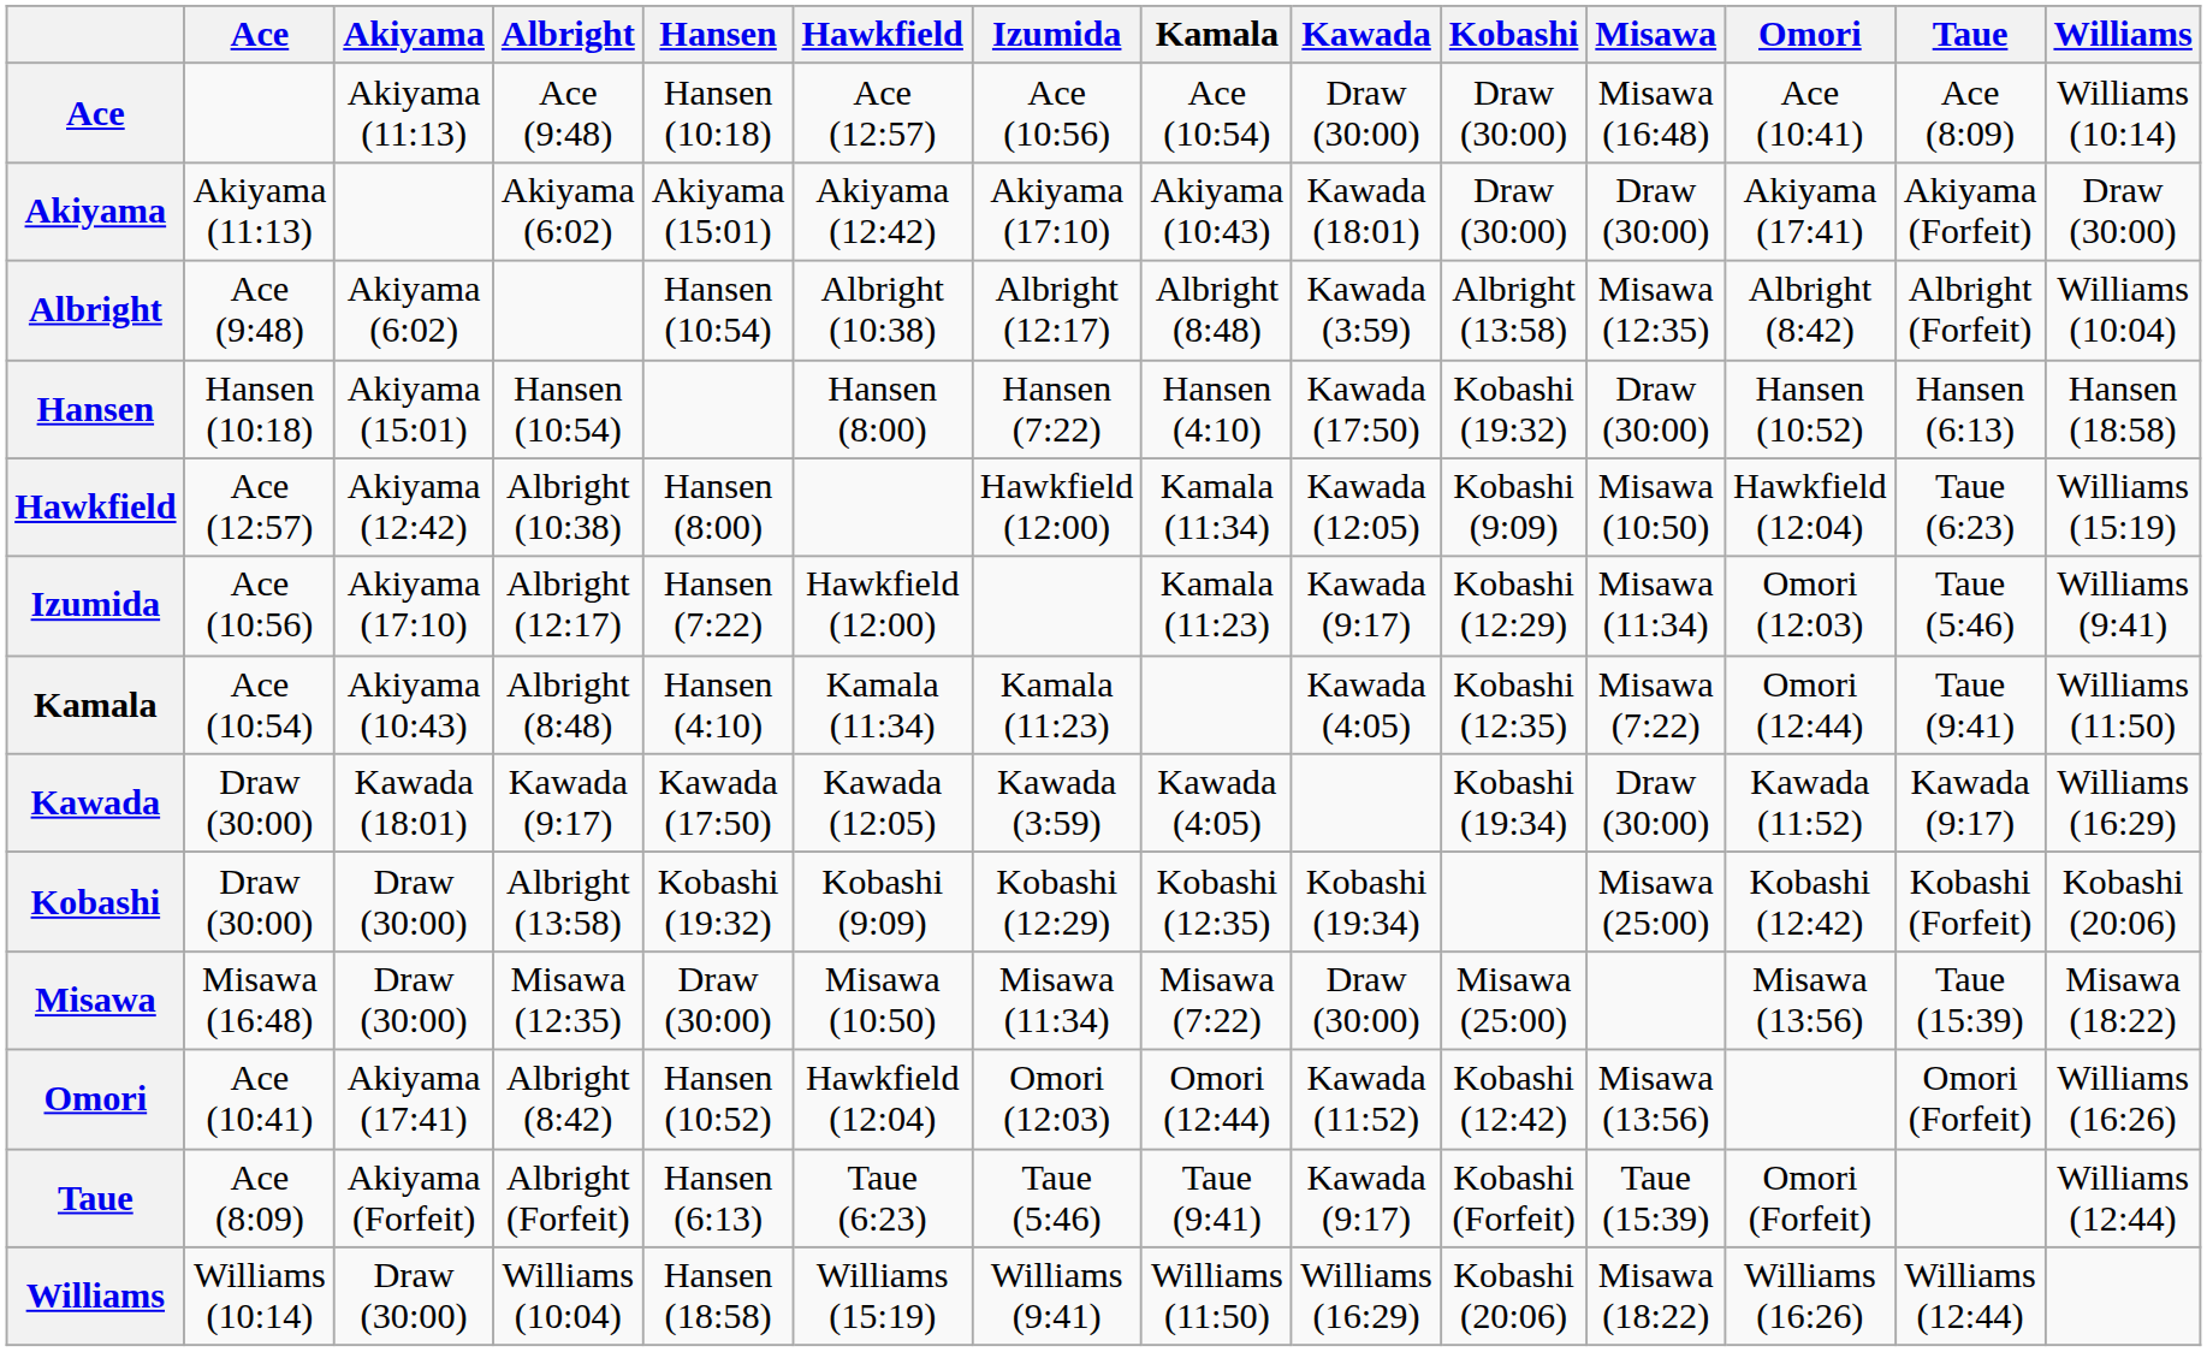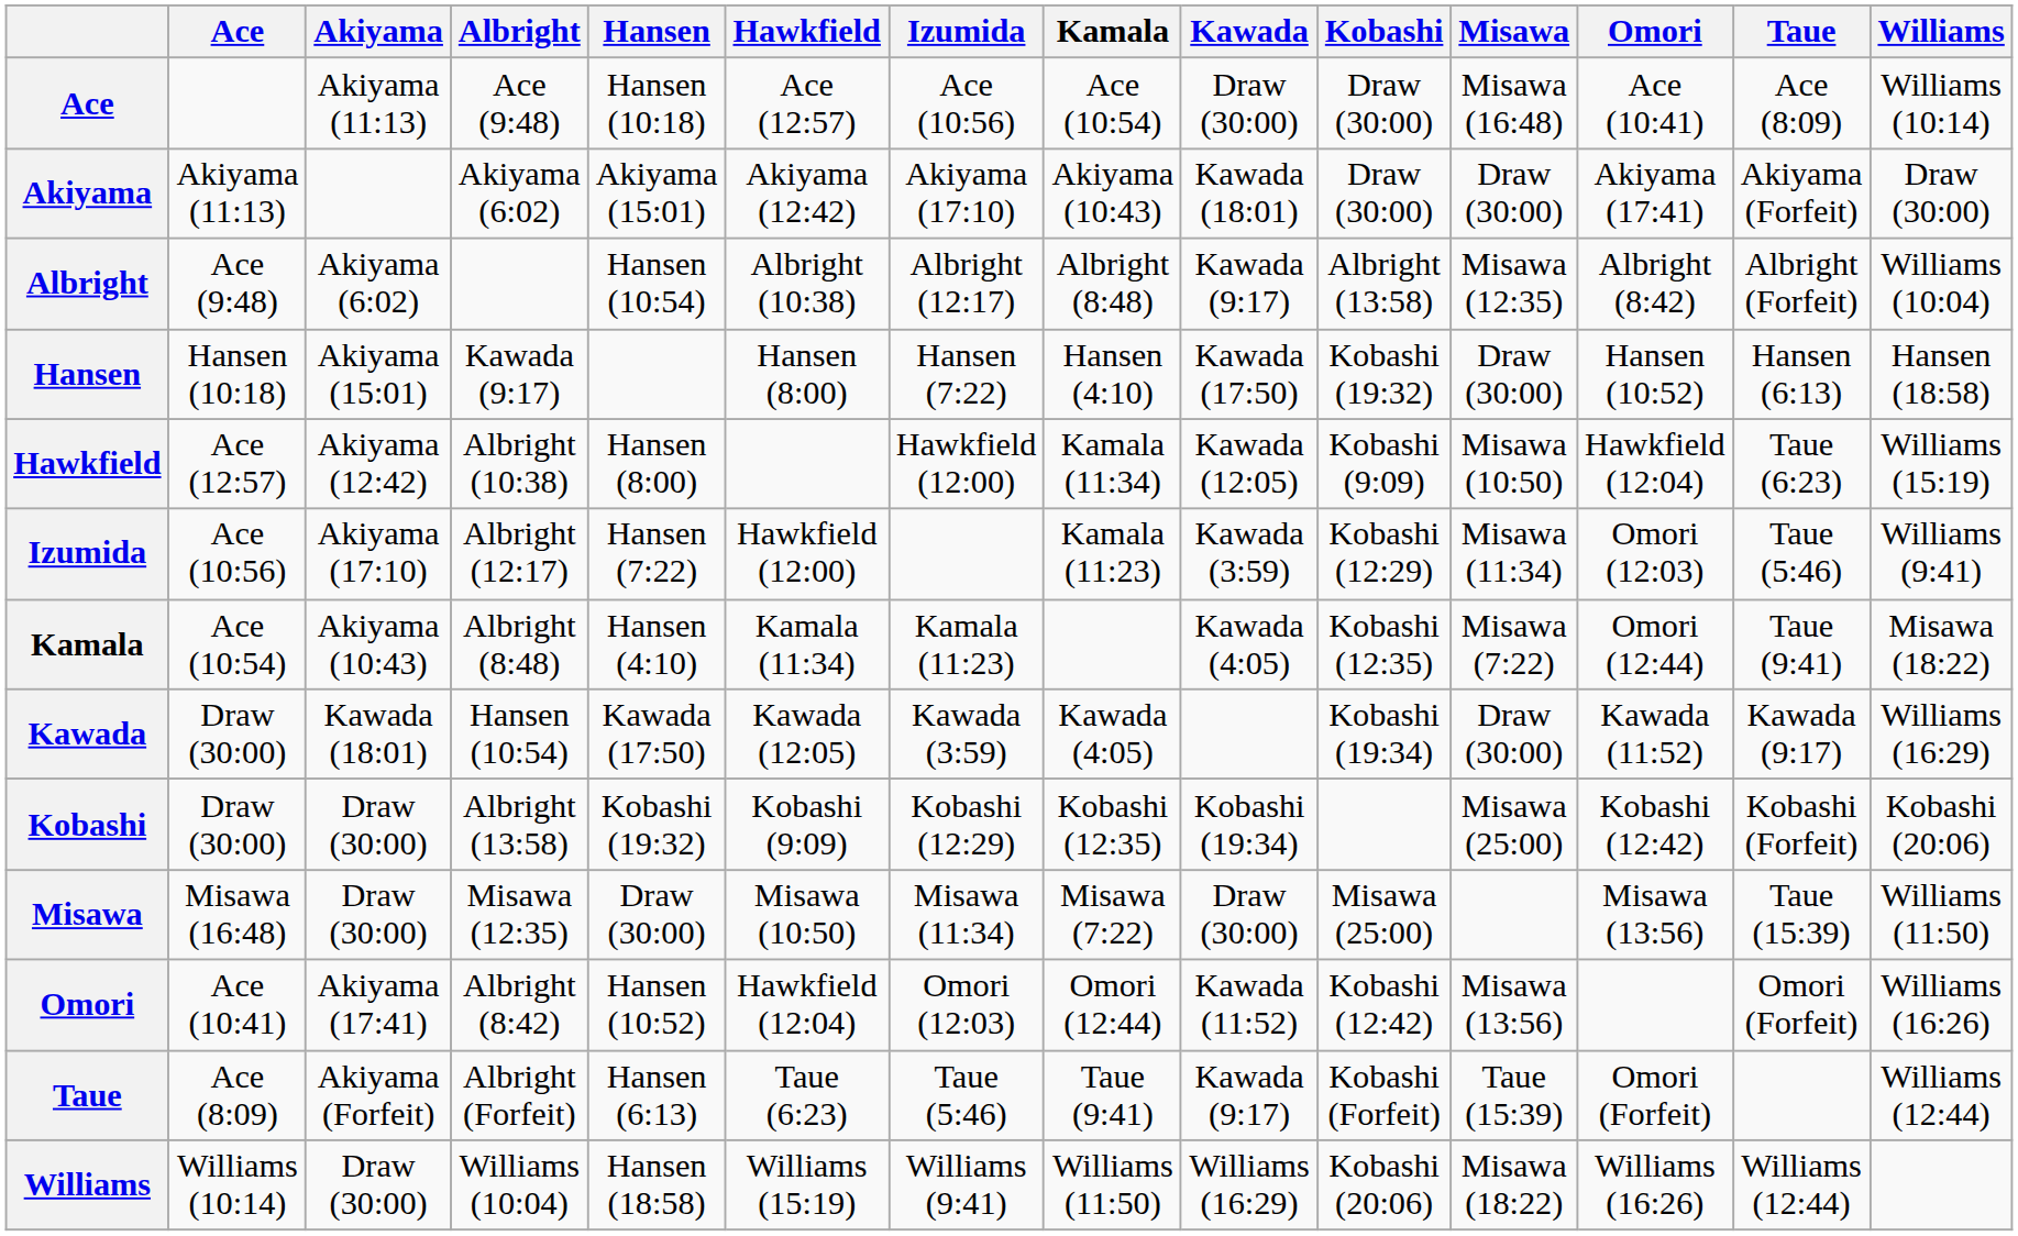row 4 | Kawada: Kawada (3:59) -> Kawada (9:17)
row 5 | Albright: Hansen (10:54) -> Kawada (9:17)
row 7 | Kawada: Kawada (9:17) -> Kawada (3:59)
row 8 | Williams: Williams (11:50) -> Misawa (18:22)
row 9 | Albright: Kawada (9:17) -> Hansen (10:54)
row 11 | Williams: Misawa (18:22) -> Williams (11:50)
